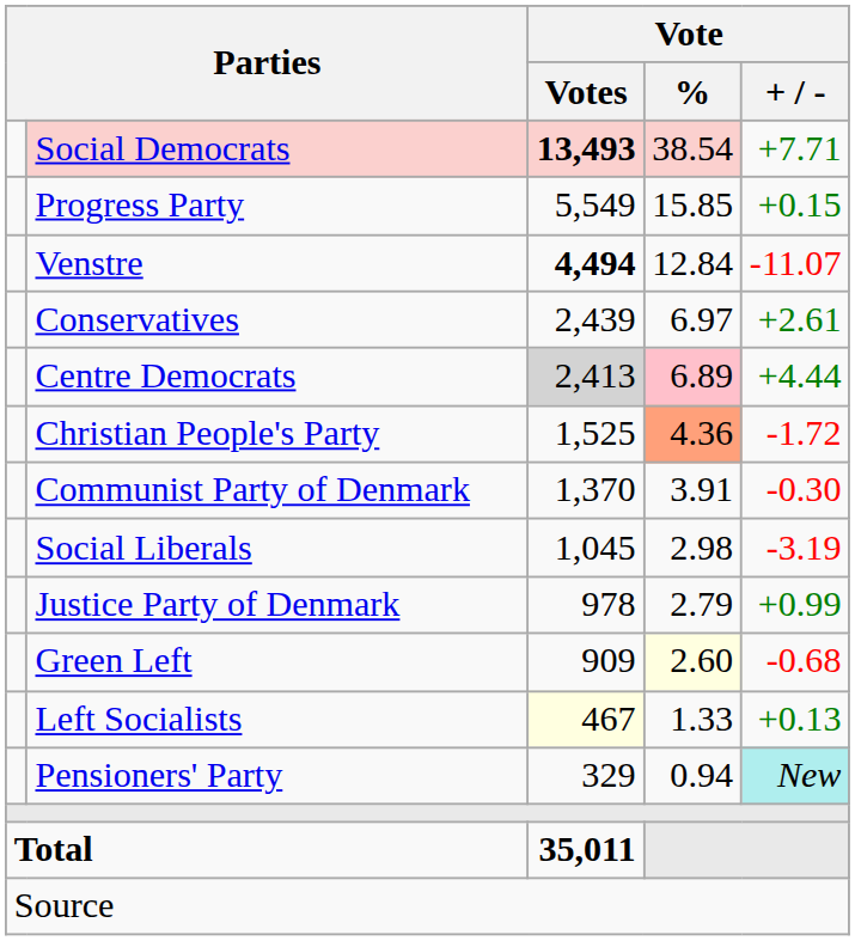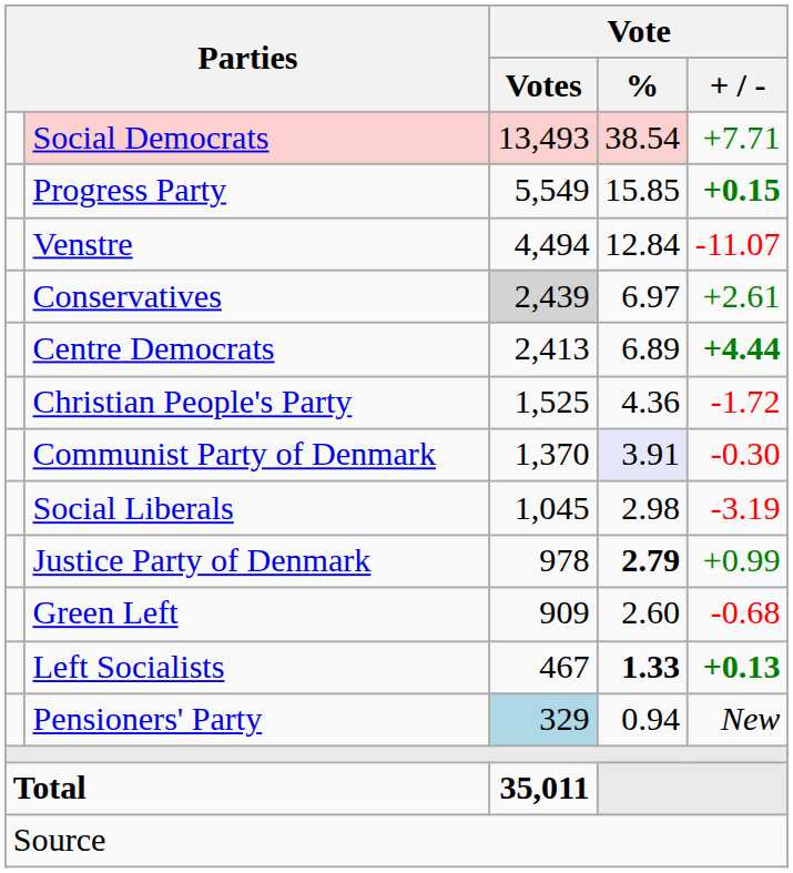Social Democrats | Vote / Votes: bold -> normal
Progress Party | Vote / + / -: normal -> bold
Venstre | Vote / Votes: bold -> normal
Conservatives | Vote / Votes: no background -> lightgrey background
Centre Democrats | Vote / Votes: lightgrey background -> no background
Centre Democrats | Vote / %: pink background -> no background
Centre Democrats | Vote / + / -: normal -> bold
Christian People's Party | Vote / %: lightsalmon background -> no background
Communist Party of Denmark | Vote / %: no background -> lavender background
Justice Party of Denmark | Vote / %: normal -> bold
Green Left | Vote / %: lightyellow background -> no background
Left Socialists | Vote / Votes: lightyellow background -> no background
Left Socialists | Vote / %: normal -> bold
Left Socialists | Vote / + / -: normal -> bold
Pensioners' Party | Vote / Votes: no background -> lightblue background
Pensioners' Party | Vote / + / -: paleturquoise background -> no background
